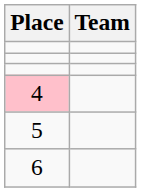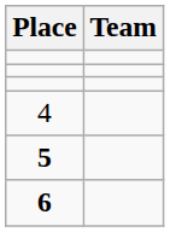row 5 | Place: pink background -> no background
row 6 | Place: normal -> bold
row 7 | Place: normal -> bold
